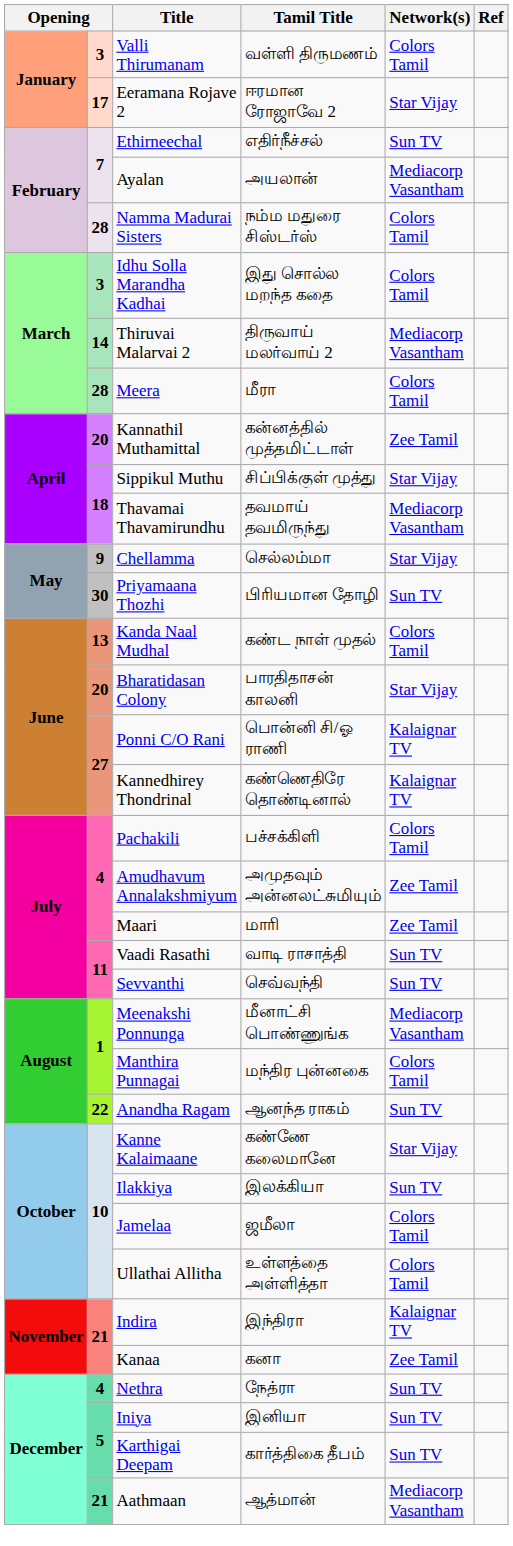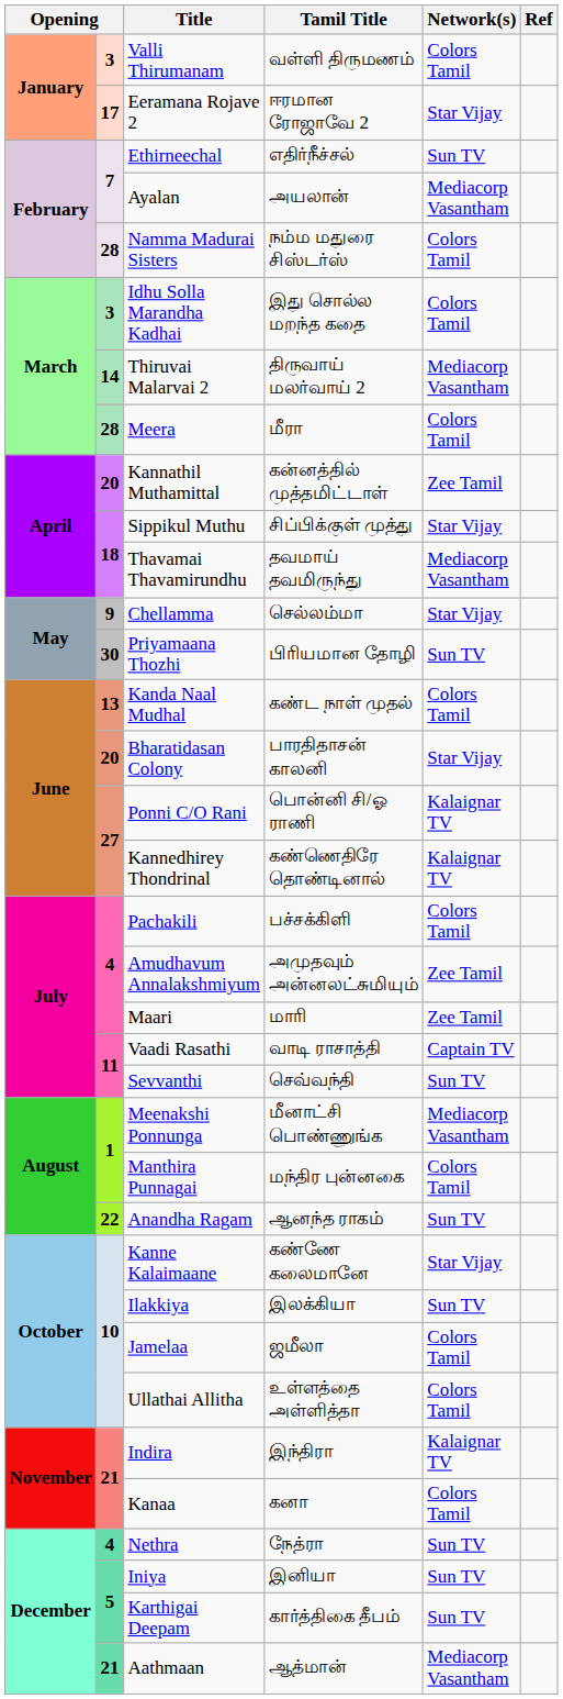Vaadi Rasathi | Network(s): Sun TV -> Captain TV
Kanaa | Network(s): Zee Tamil -> Colors Tamil
